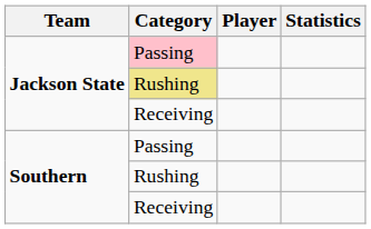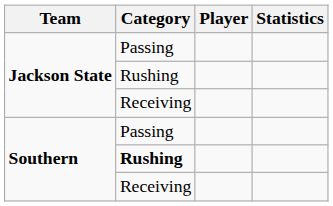Jackson State / Passing | Category: pink background -> no background
Jackson State / Rushing | Category: khaki background -> no background
Southern / Rushing | Category: normal -> bold
